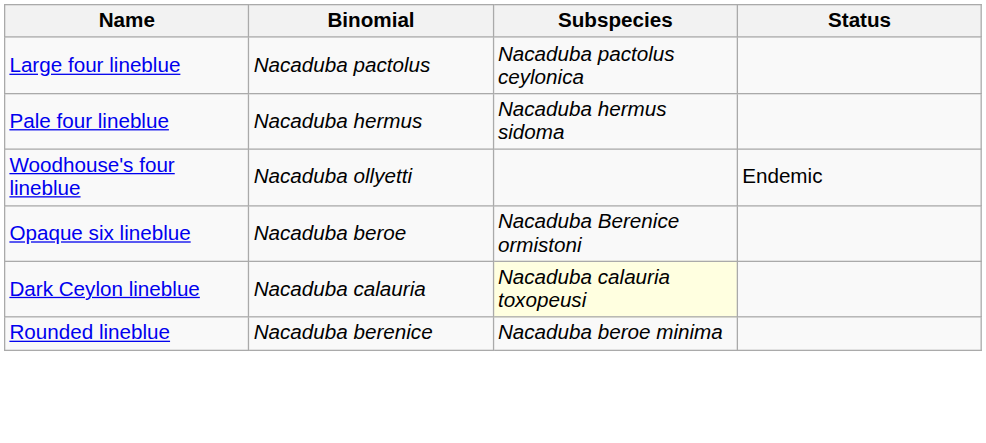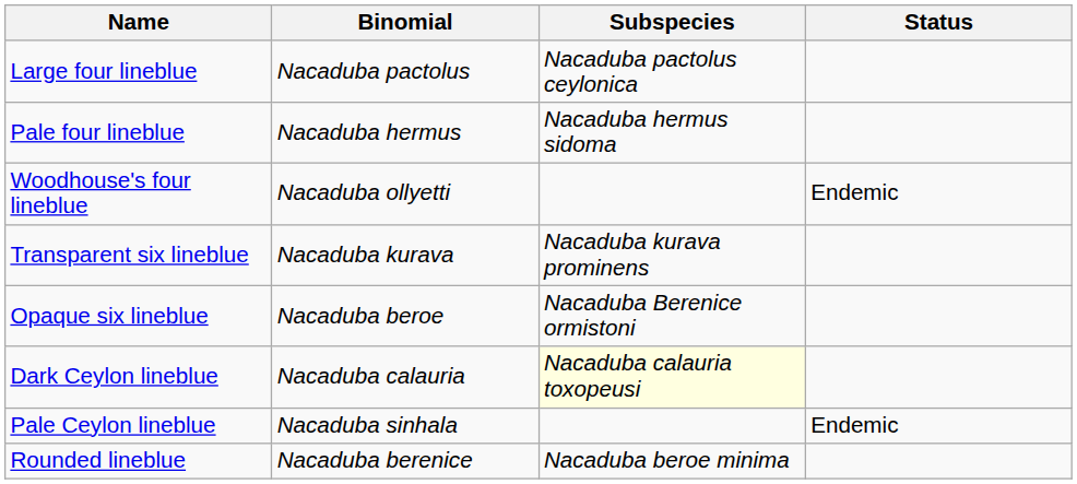+ row: Transparent six lineblue | Nacaduba kurava | Nacaduba kurava prominens
+ row: Pale Ceylon lineblue | Nacaduba sinhala | Endemic
